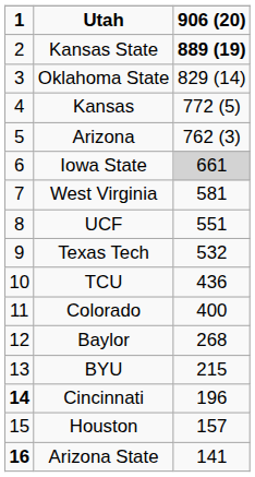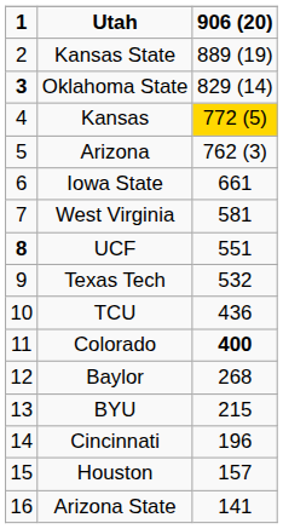Kansas State | 906 (20): bold -> normal
Oklahoma State | 1: normal -> bold
Kansas | 906 (20): no background -> gold background
Iowa State | 906 (20): lightgrey background -> no background
UCF | 1: normal -> bold
Colorado | 906 (20): normal -> bold
Cincinnati | 1: bold -> normal
Arizona State | 1: bold -> normal
